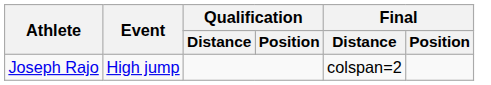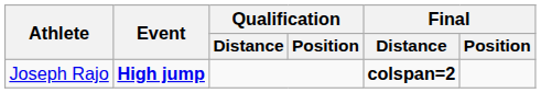Joseph Rajo | Event: normal -> bold
Joseph Rajo | Final / Distance: normal -> bold
